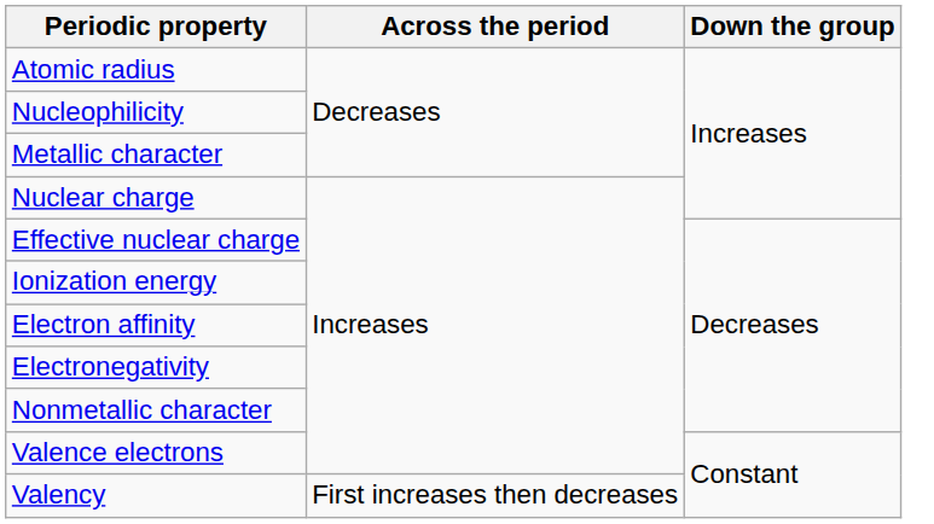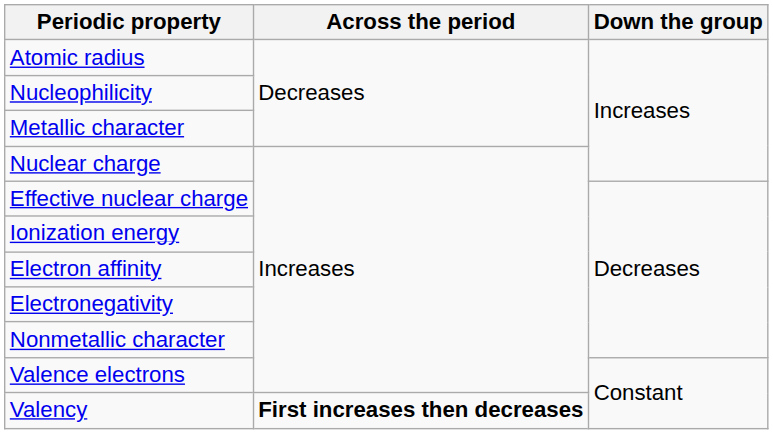Valency | Across the period: normal -> bold
